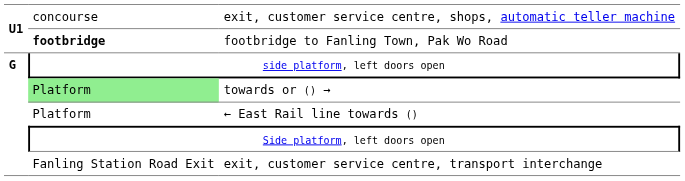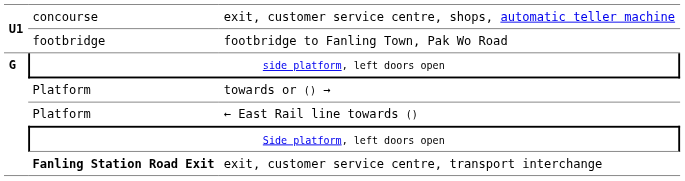footbridge to Fanling Town, Pak Wo Road | column 2: bold -> normal
towards or () → | column 2: lightgreen background -> no background
exit, customer service centre, transport interchange | column 2: normal -> bold
